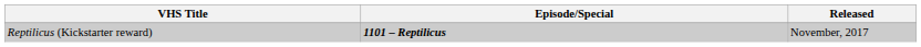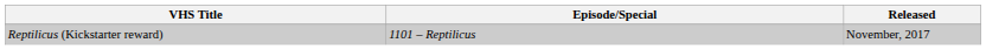Reptilicus (Kickstarter reward) | Episode/Special: bold -> normal
